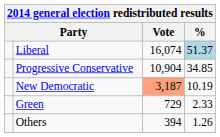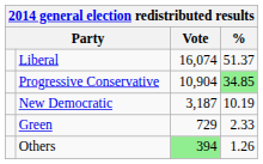Liberal | %: lightblue background -> no background
Progressive Conservative | %: no background -> lightgreen background
New Democratic | Vote: lightsalmon background -> no background
Others | Vote: no background -> lightgreen background
